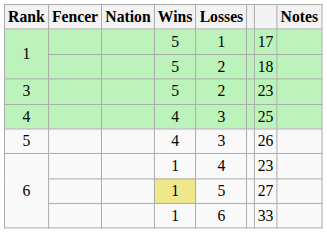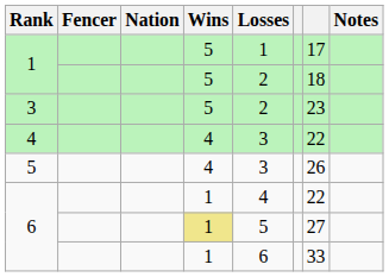row 5 | column 7: 25 -> 22
row 7 | column 7: 23 -> 22
